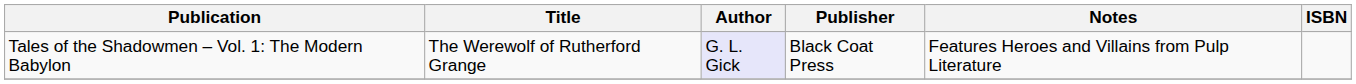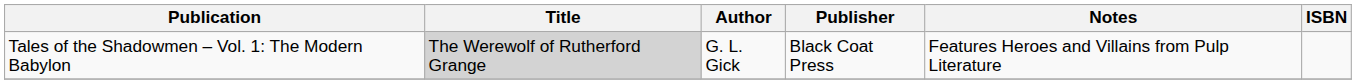Tales of the Shadowmen – Vol. 1: The Modern Babylon | Title: no background -> lightgrey background
Tales of the Shadowmen – Vol. 1: The Modern Babylon | Author: lavender background -> no background
